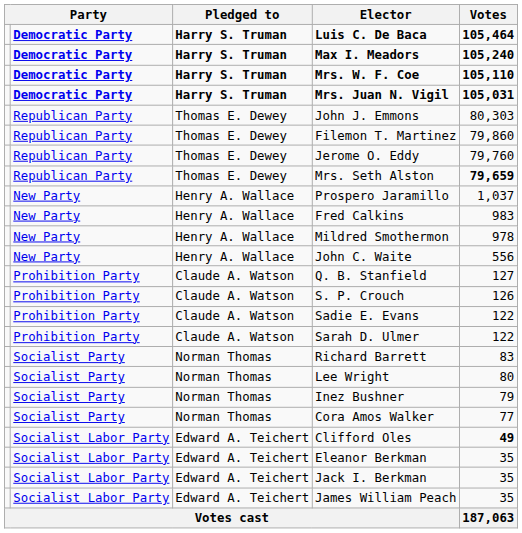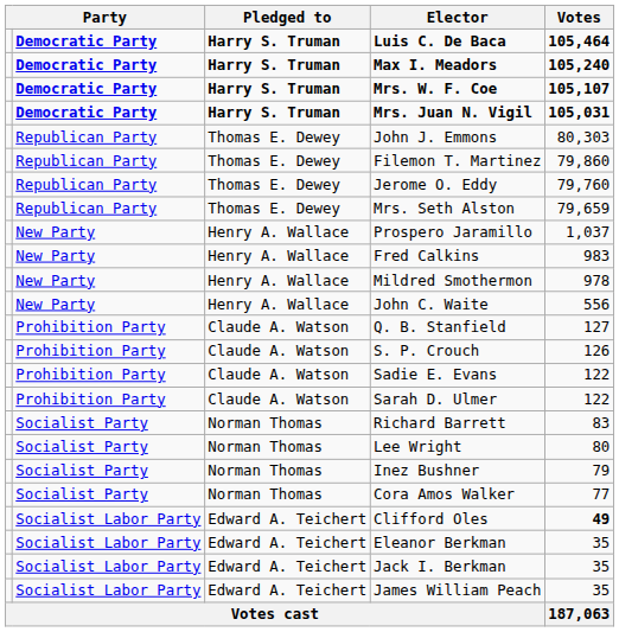Mrs. W. F. Coe | Votes: 105,110 -> 105,107
Mrs. Seth Alston | Votes: bold -> normal
